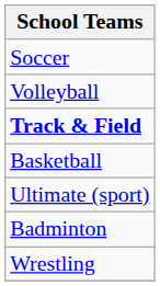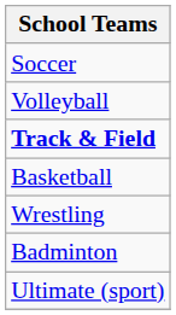row 6 | column 1: Ultimate (sport) -> Wrestling
row 8 | column 1: Wrestling -> Ultimate (sport)
